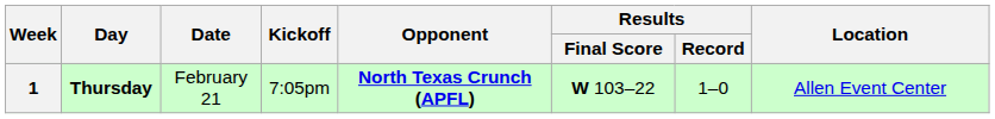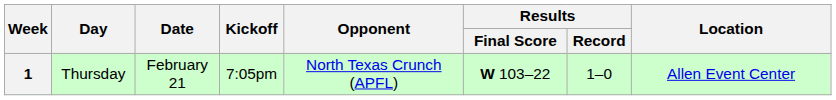1 | Day: bold -> normal
1 | Opponent: bold -> normal
